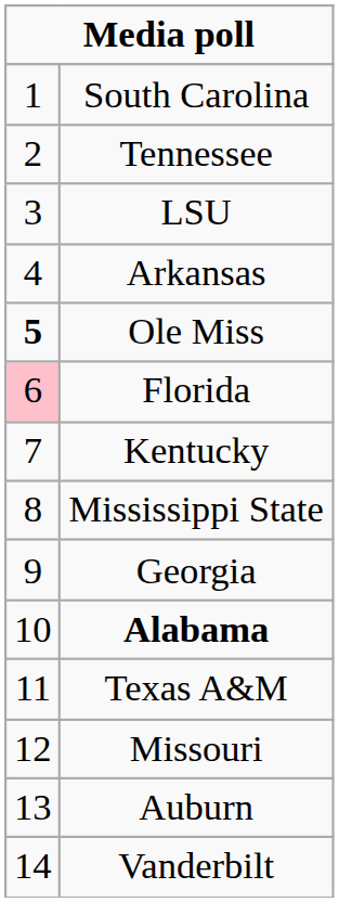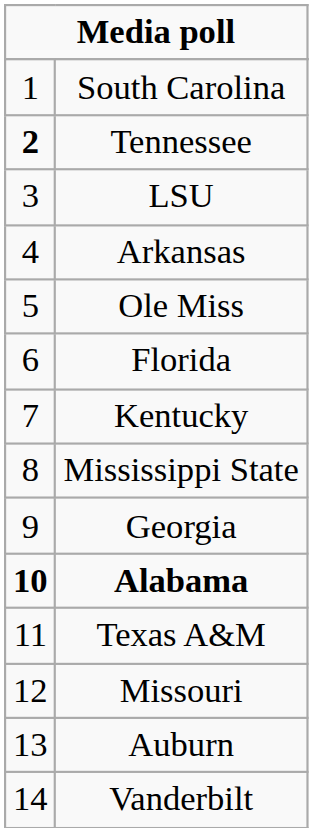Tennessee | column 1: normal -> bold
Ole Miss | column 1: bold -> normal
Florida | column 1: pink background -> no background
Alabama | column 1: normal -> bold
